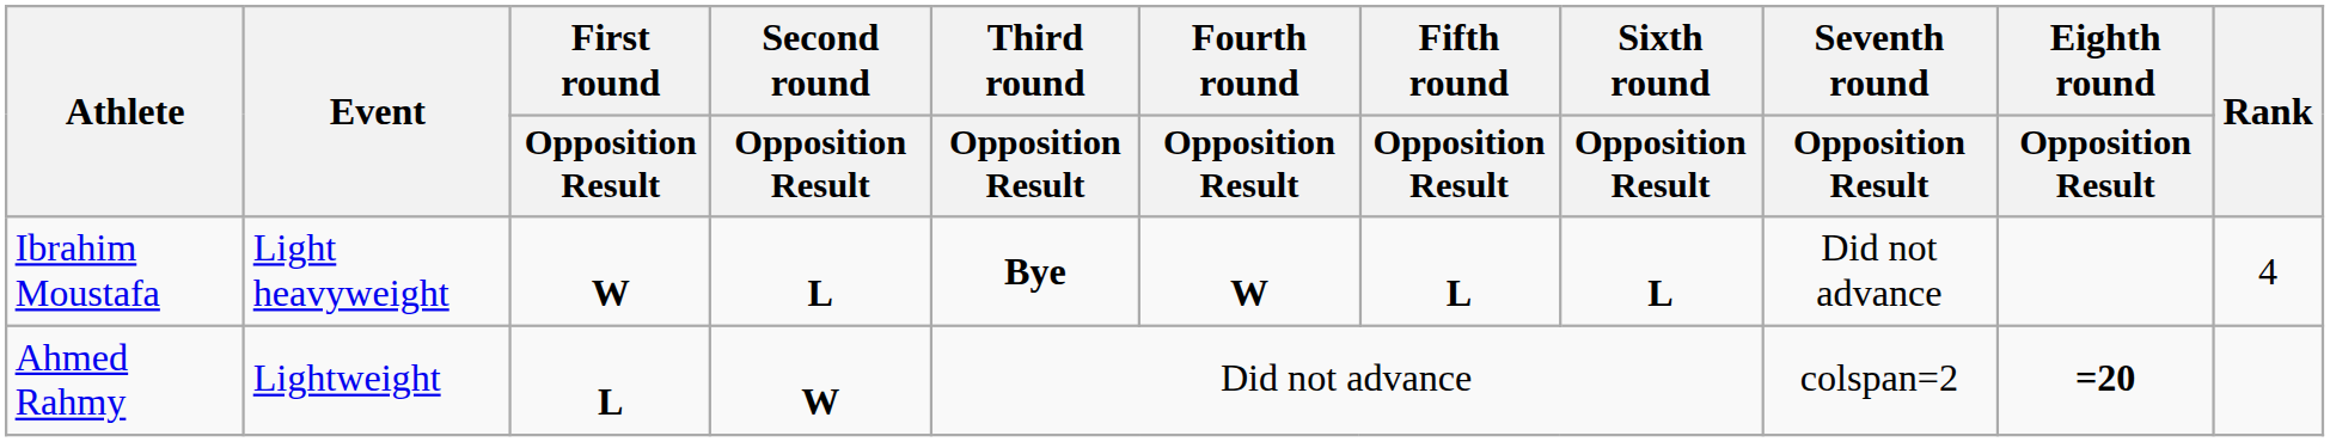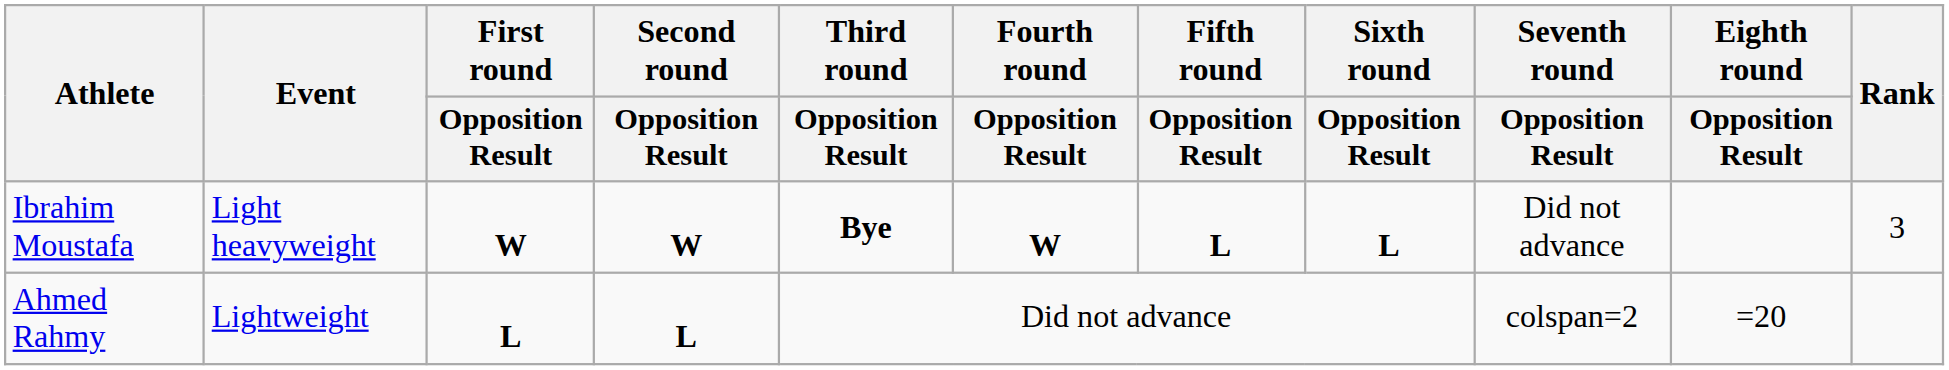Ibrahim Moustafa | Second round / Opposition Result: L -> W
Ibrahim Moustafa | Rank: 4 -> 3
Ahmed Rahmy | Second round / Opposition Result: W -> L
Ahmed Rahmy | Eighth round / Opposition Result: bold -> normal
